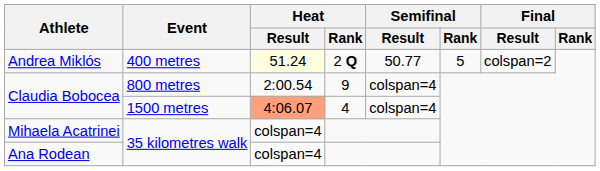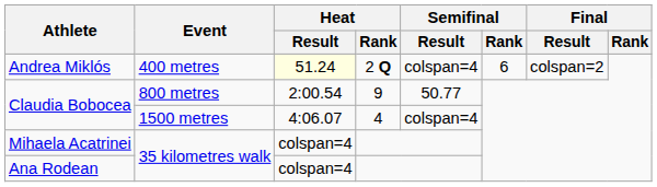Andrea Miklós | Semifinal / Result: 50.77 -> colspan=4
Andrea Miklós | Semifinal / Rank: 5 -> 6
Claudia Bobocea / 800 metres | Semifinal / Result: colspan=4 -> 50.77
Claudia Bobocea / 1500 metres | Heat / Result: lightsalmon background -> no background
